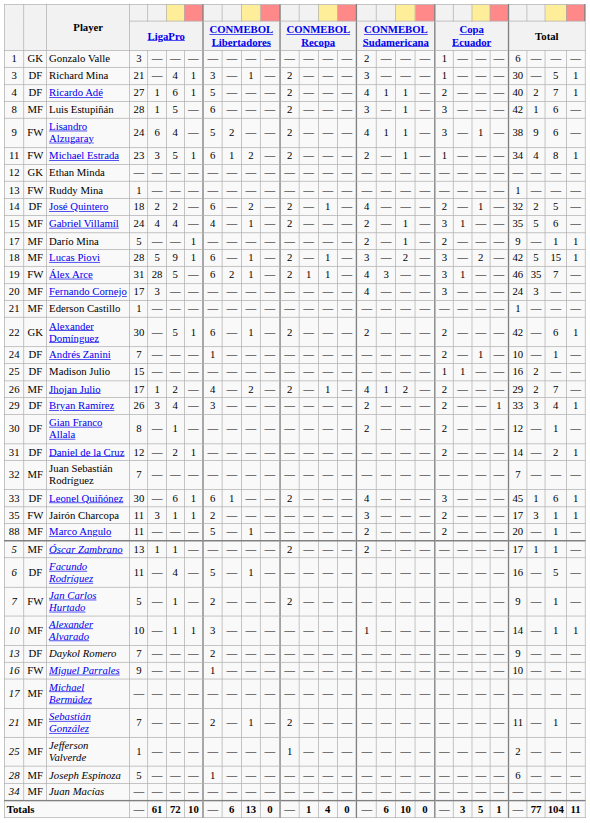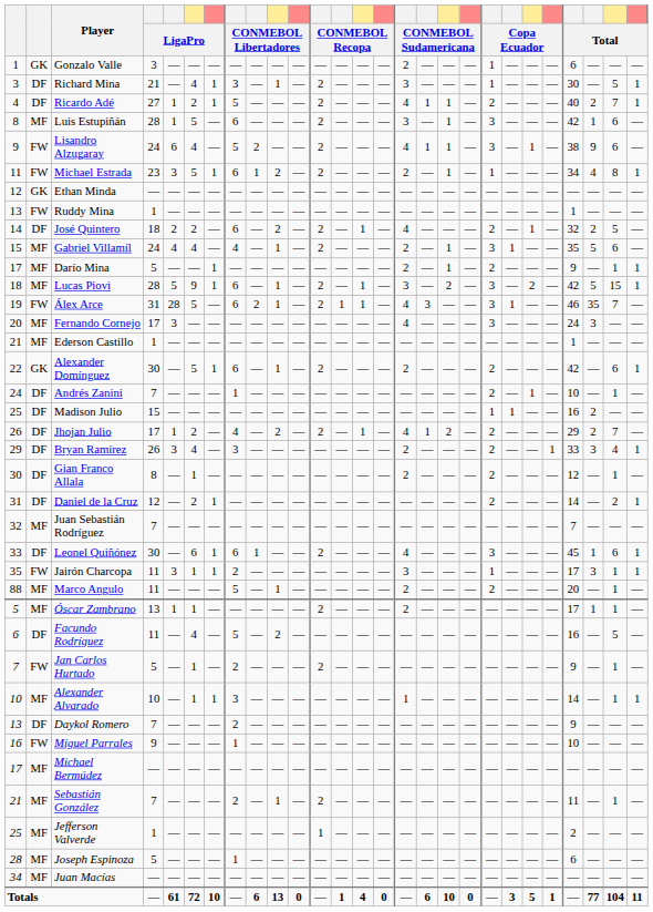Ricardo Adé | column 6: 6 -> 2
Jhojan Julio | column 2: MF -> DF
Jairón Charcopa | column 20: 2 -> 1
Facundo Rodríguez | column 10: 1 -> 2
